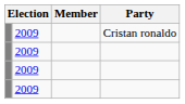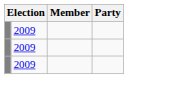- row: 2009 | Cristan ronaldo
